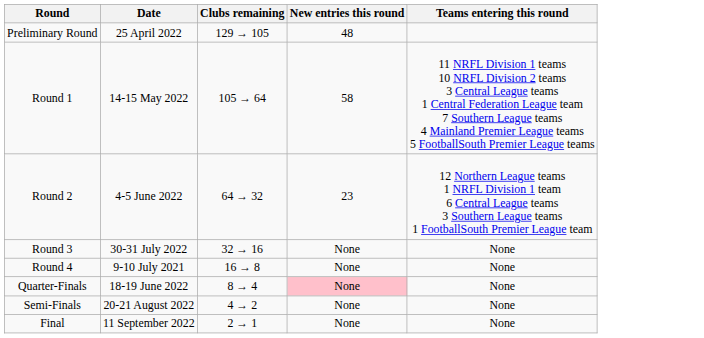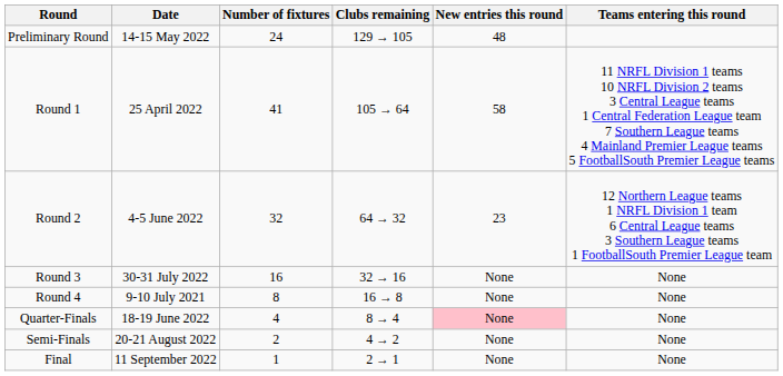+ column: Number of fixtures | 24 | 41 | 32 | 16 | 8 | 4 | 2 | 1
Preliminary Round | Date: 25 April 2022 -> 14-15 May 2022
Round 1 | Date: 14-15 May 2022 -> 25 April 2022
